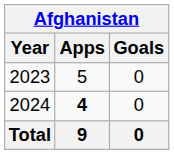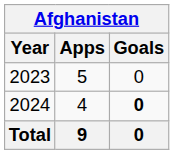2024 | Apps: bold -> normal
2024 | Goals: normal -> bold
